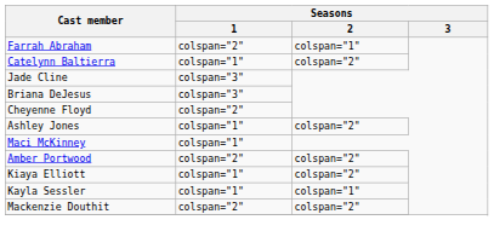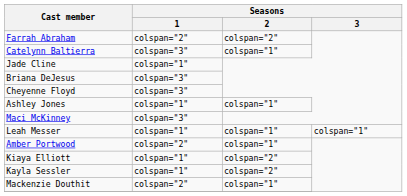Farrah Abraham | Seasons / 2: colspan="1" -> colspan="2"
Catelynn Baltierra | Seasons / 1: colspan="1" -> colspan="3"
Catelynn Baltierra | Seasons / 2: colspan="2" -> colspan="1"
Jade Cline | Seasons / 1: colspan="3" -> colspan="1"
Cheyenne Floyd | Seasons / 1: colspan="2" -> colspan="3"
Ashley Jones | Seasons / 2: colspan="2" -> colspan="1"
Maci McKinney | Seasons / 1: colspan="1" -> colspan="3"
+ row: Leah Messer | colspan="1" | colspan="1" | colspan="1"
Amber Portwood | Seasons / 2: colspan="2" -> colspan="1"
Kayla Sessler | Seasons / 2: colspan="1" -> colspan="2"
Mackenzie Douthit | Seasons / 2: colspan="2" -> colspan="1"
